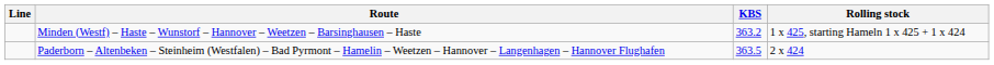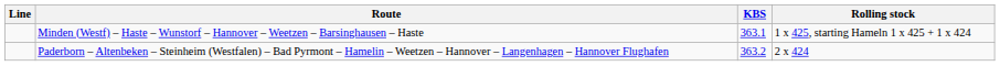row 2 | KBS: 363.2 -> 363.1
row 3 | KBS: 363.5 -> 363.2
